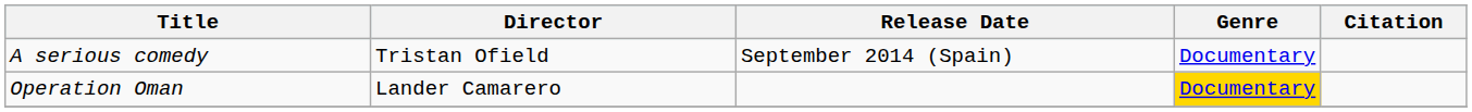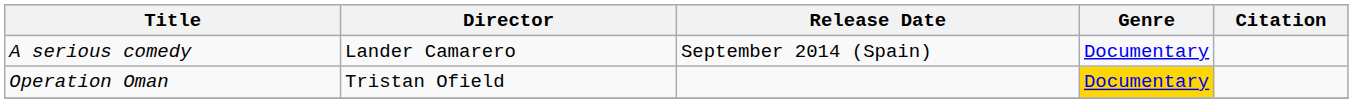A serious comedy | Director: Tristan Ofield -> Lander Camarero
Operation Oman | Director: Lander Camarero -> Tristan Ofield
